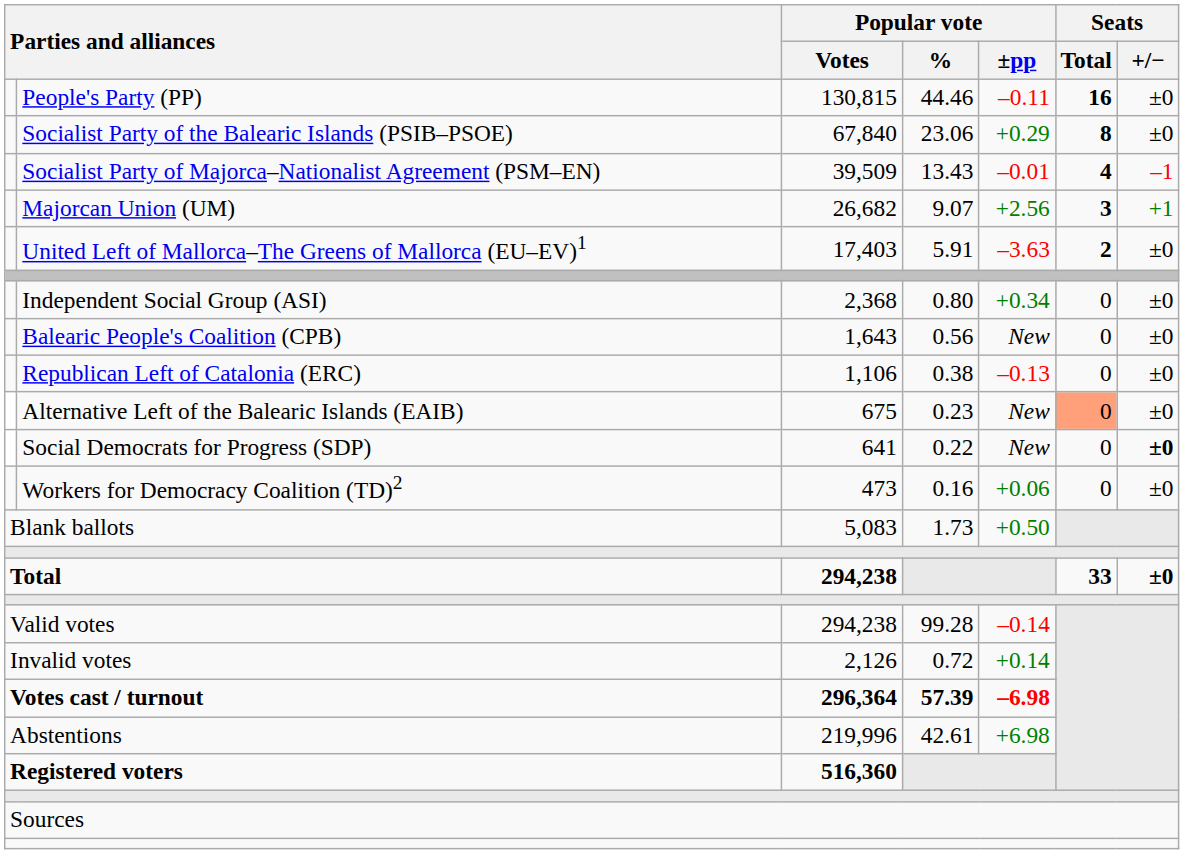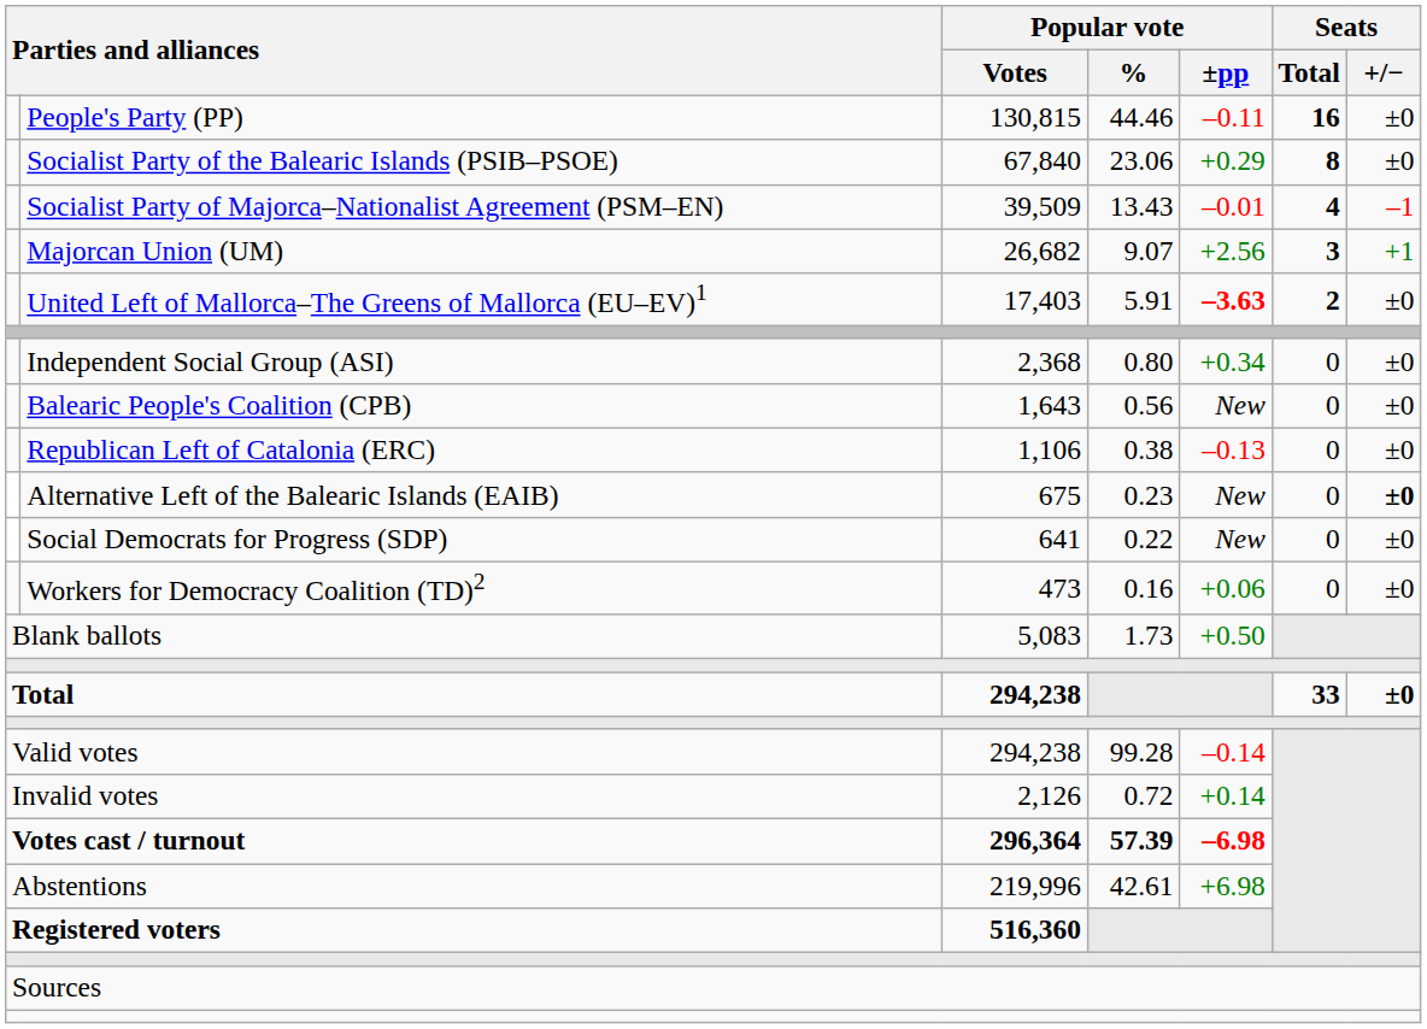United Left of Mallorca–The Greens of Mallorca (EU–EV)1 | Popular vote / ±pp: normal -> bold
Alternative Left of the Balearic Islands (EAIB) | Seats / Total: lightsalmon background -> no background
Alternative Left of the Balearic Islands (EAIB) | Seats / +/−: normal -> bold
Social Democrats for Progress (SDP) | Seats / +/−: bold -> normal
